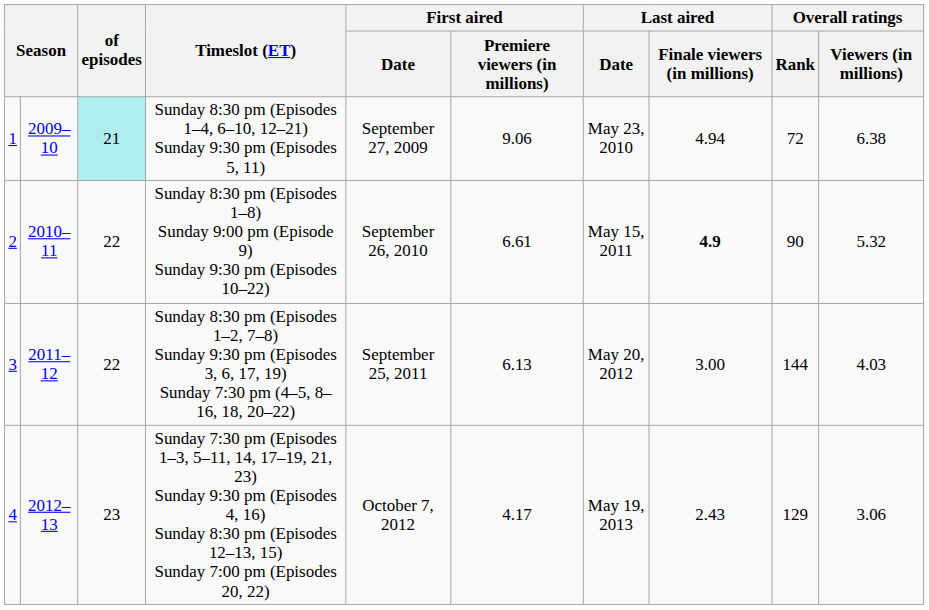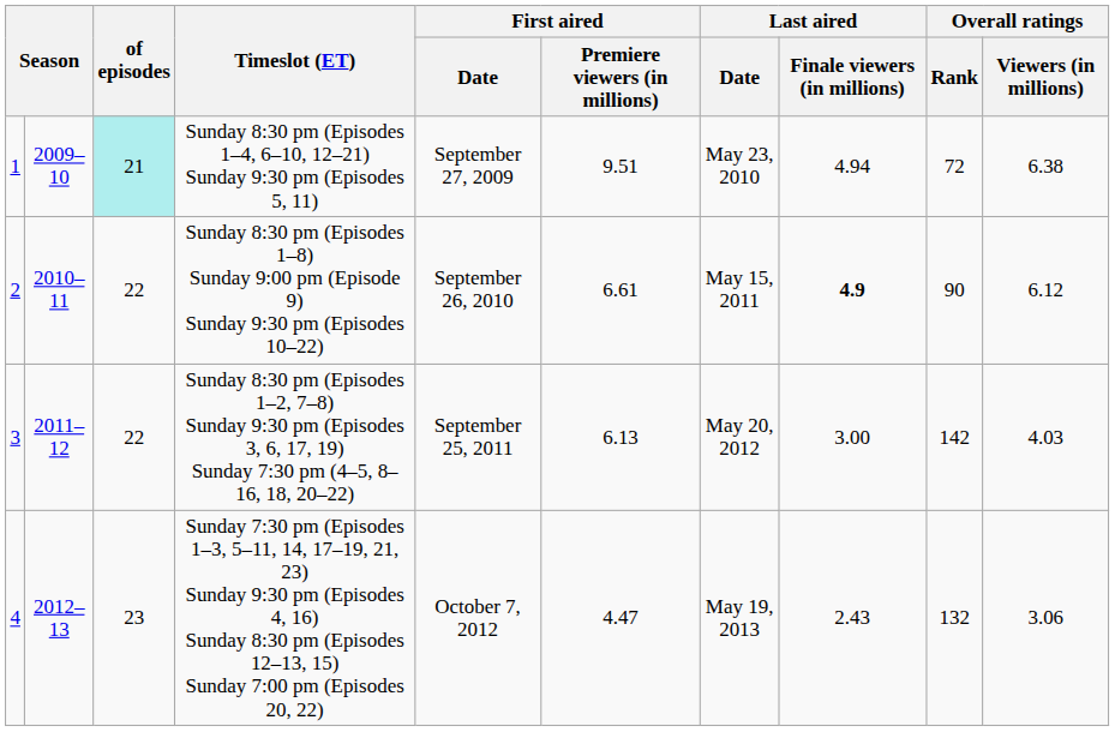row 3 | First aired / Premiere viewers (in millions): 9.06 -> 9.51
row 4 | Overall ratings / Viewers (in millions): 5.32 -> 6.12
row 5 | Overall ratings / Rank: 144 -> 142
row 6 | First aired / Premiere viewers (in millions): 4.17 -> 4.47
row 6 | Overall ratings / Rank: 129 -> 132
